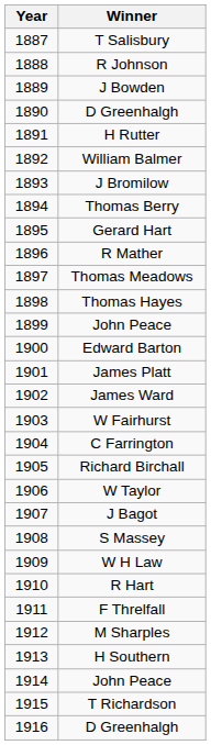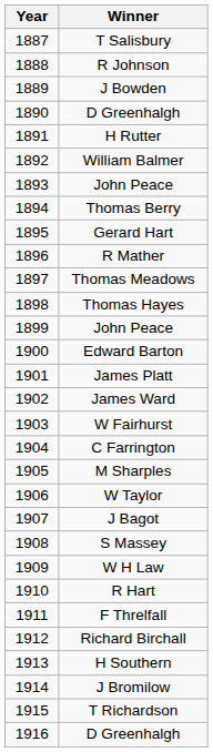row 8 | Winner: J Bromilow -> John Peace
row 20 | Winner: Richard Birchall -> M Sharples
row 27 | Winner: M Sharples -> Richard Birchall
row 29 | Winner: John Peace -> J Bromilow
